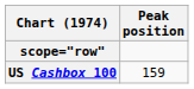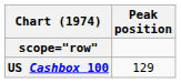US Cashbox 100 | Peak position: 159 -> 129
